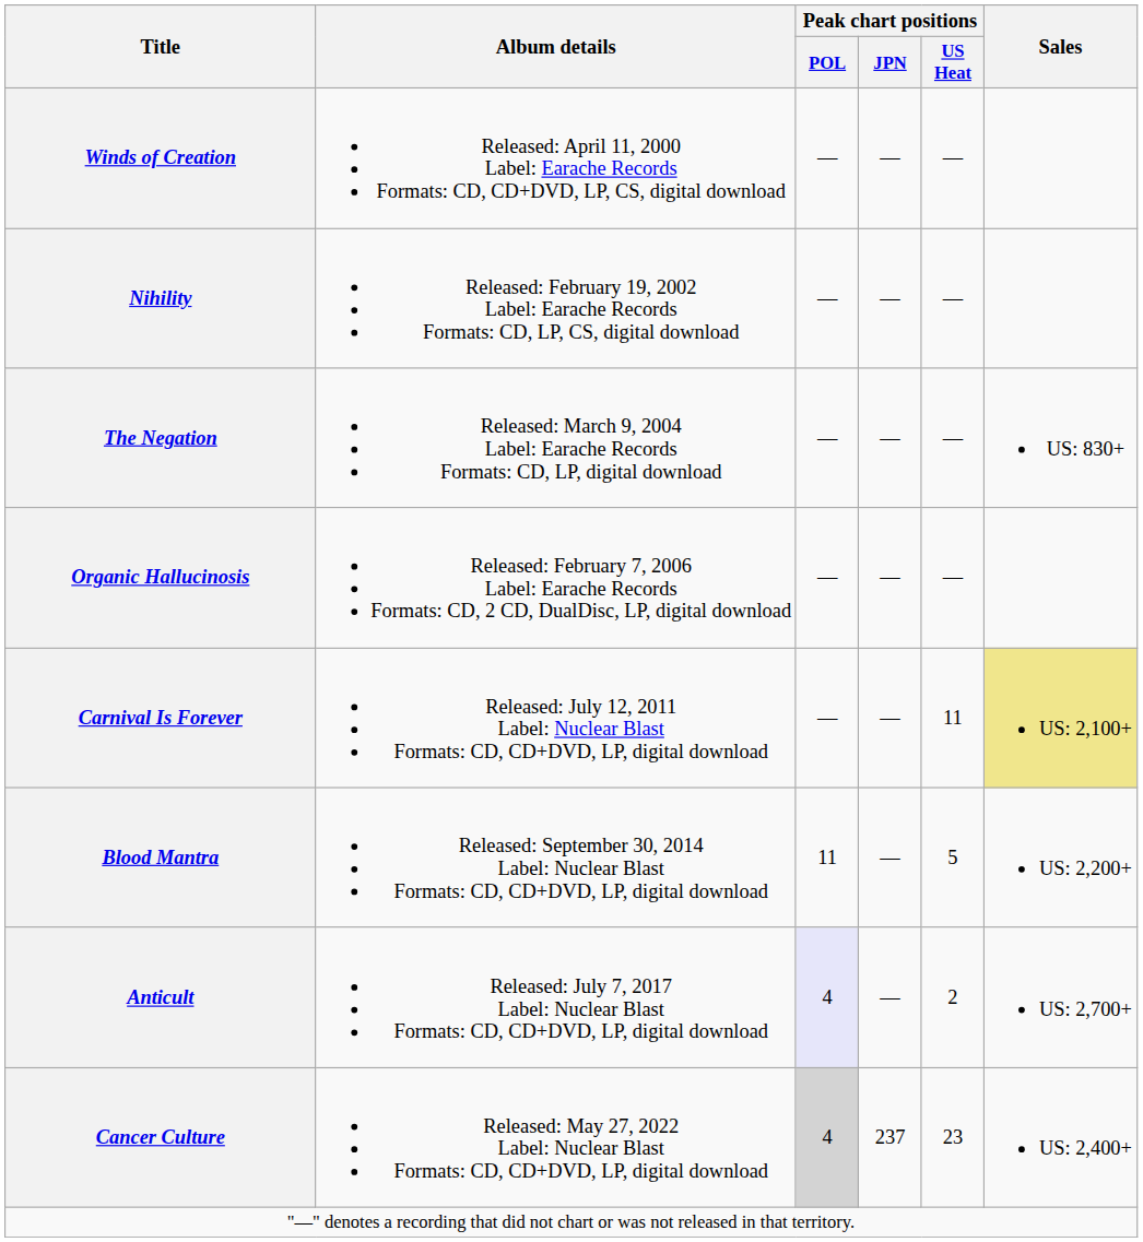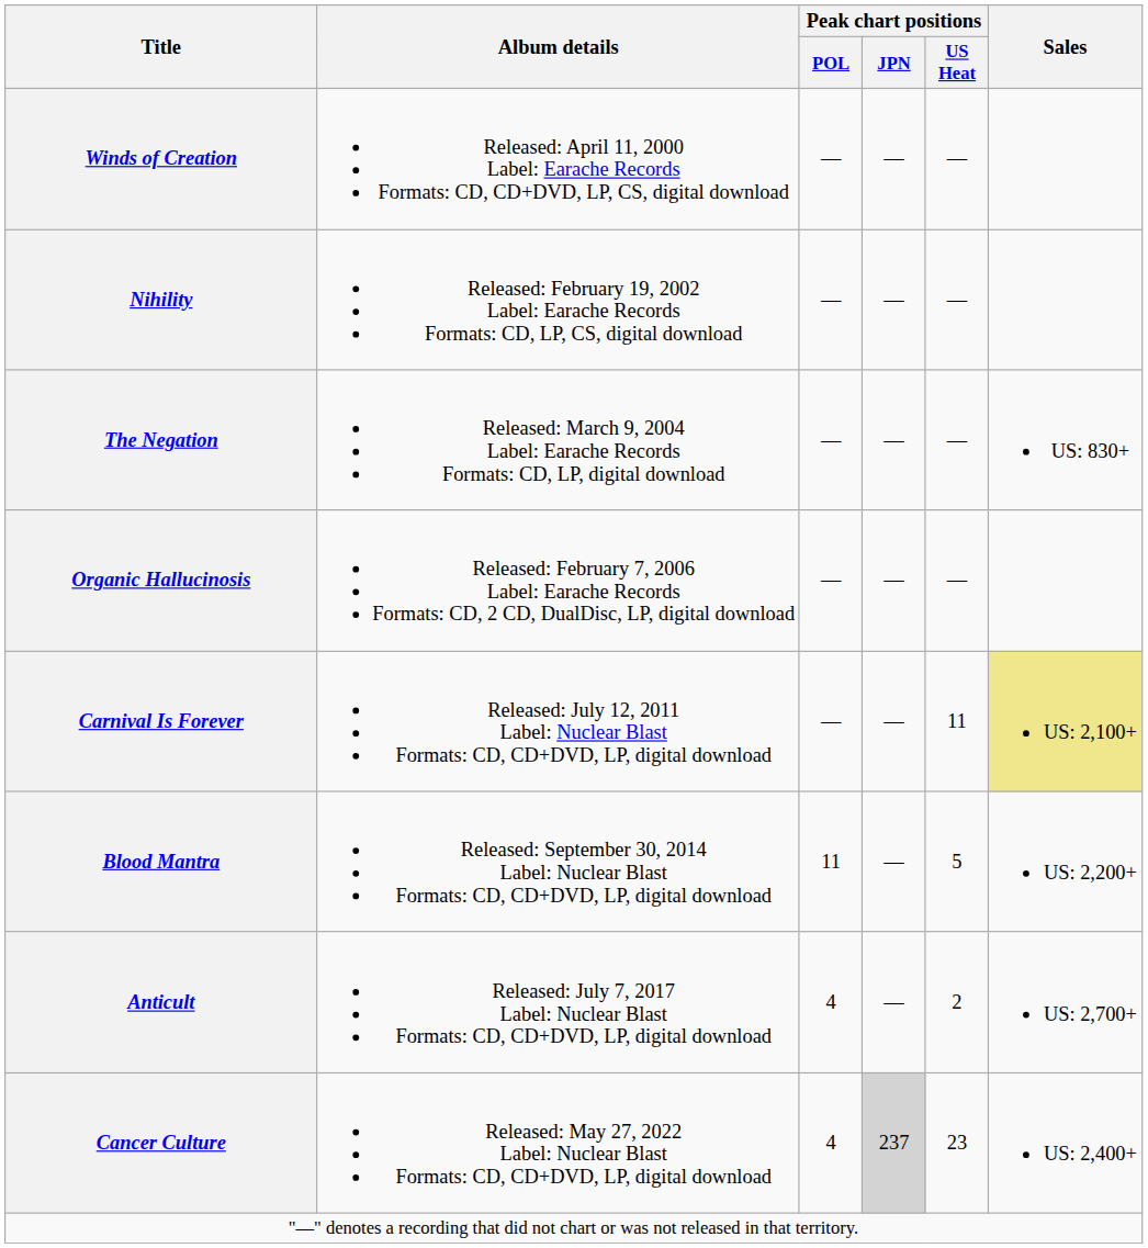Anticult | Peak chart positions / POL: lavender background -> no background
Cancer Culture | Peak chart positions / POL: lightgrey background -> no background
Cancer Culture | Peak chart positions / JPN: no background -> lightgrey background
